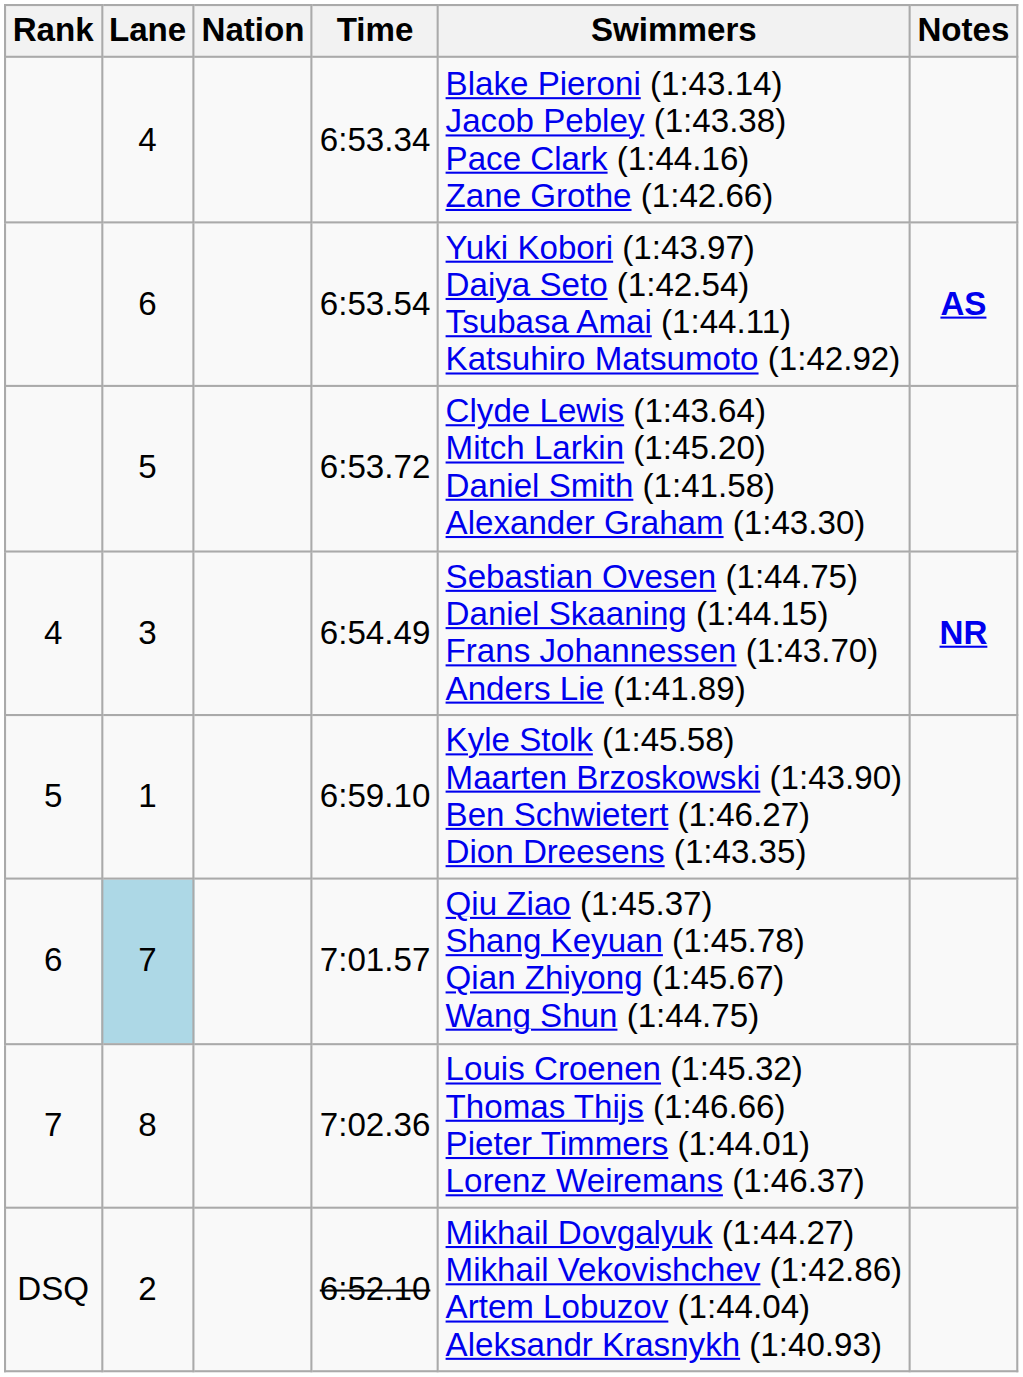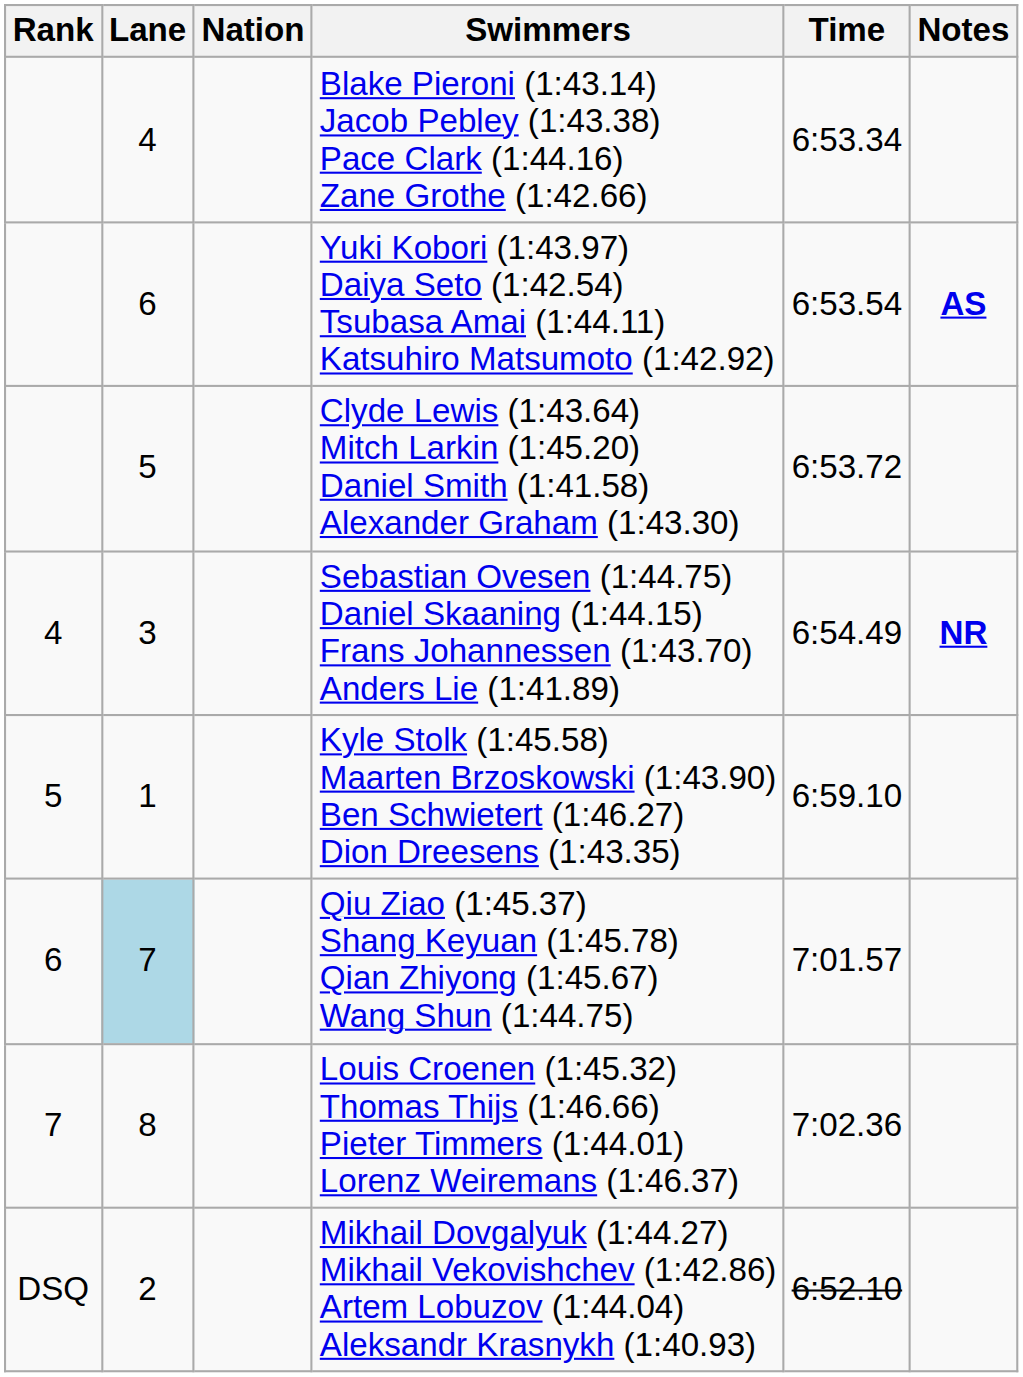columns swapped: Swimmers <-> Time
